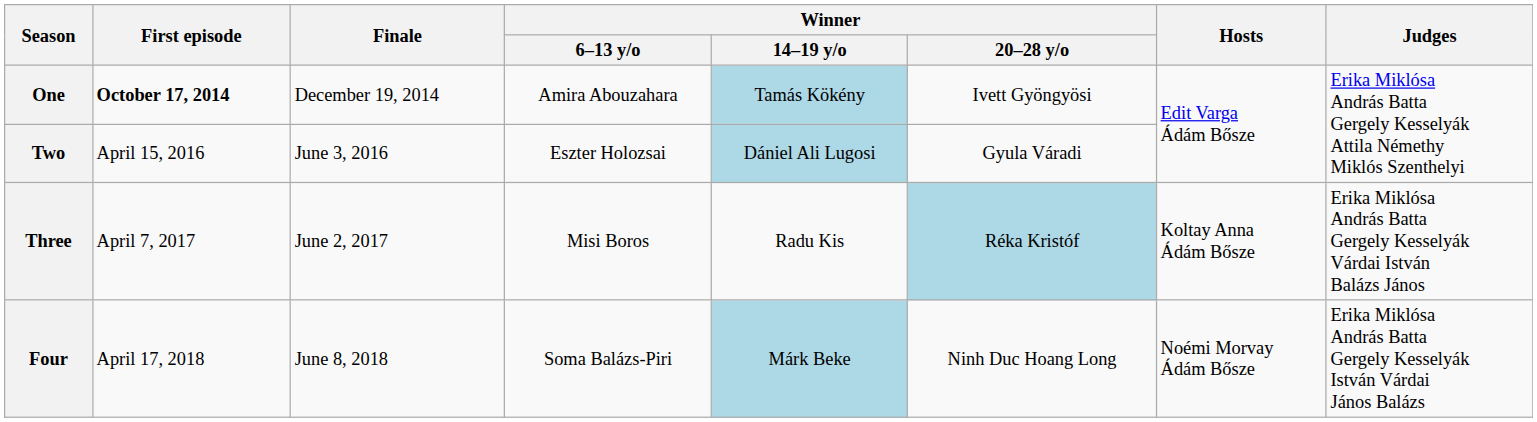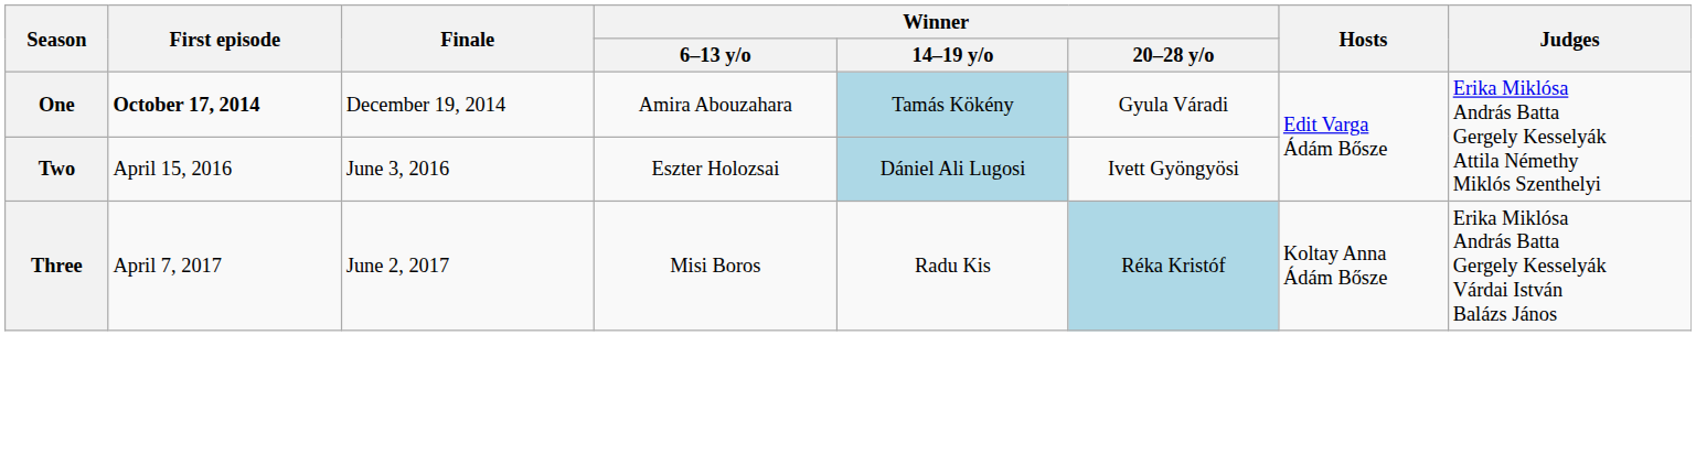One | Winner / 20–28 y/o: Ivett Gyöngyösi -> Gyula Váradi
Two | Winner / 20–28 y/o: Gyula Váradi -> Ivett Gyöngyösi
- row: Four | April 17, 2018 | June 8, 2018 | Soma Balázs-Piri | Márk Beke | Ninh Duc Hoang Long | Noémi Morvay Ádám Bősze | Erika Miklósa András Batta Gergely Kesselyák István Várdai János Balázs
